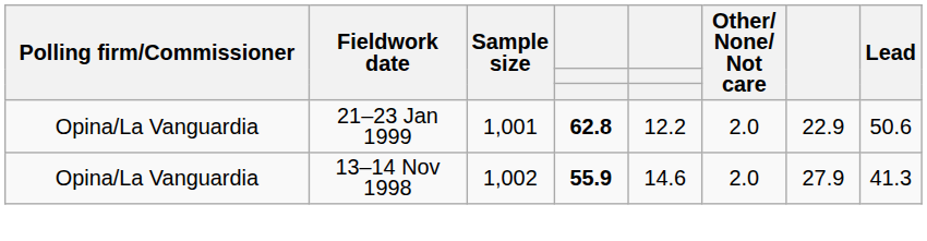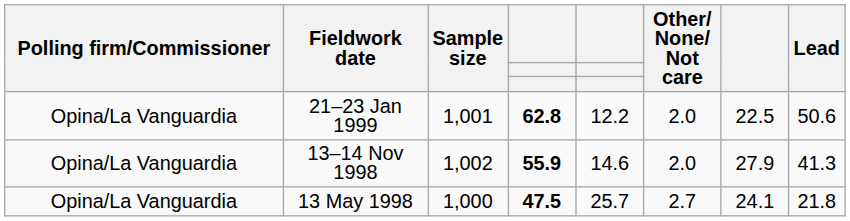21–23 Jan 1999 | column 7: 22.9 -> 22.5
+ row: Opina/La Vanguardia | 13 May 1998 | 1,000 | 47.5 | 25.7 | 2.7 | 24.1 | 21.8
